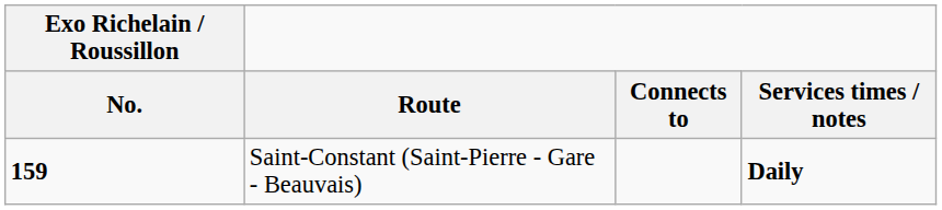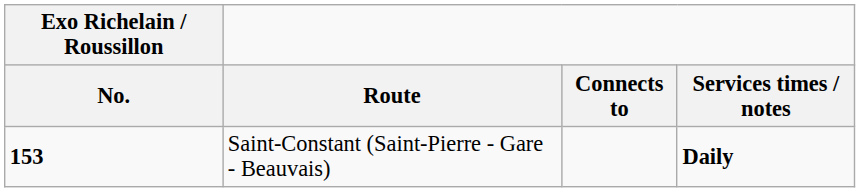Saint-Constant (Saint-Pierre - Gare - Beauvais) | Exo Richelain / Roussillon / No.: 159 -> 153
